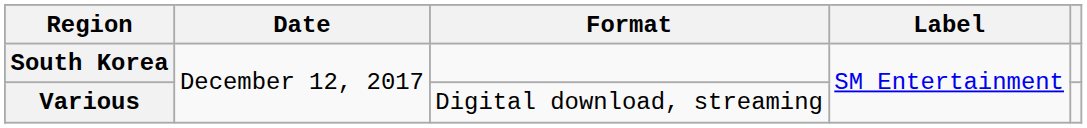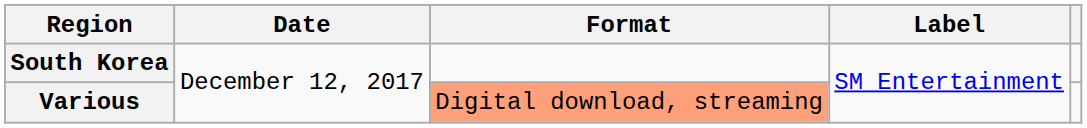Various | Format: no background -> lightsalmon background
